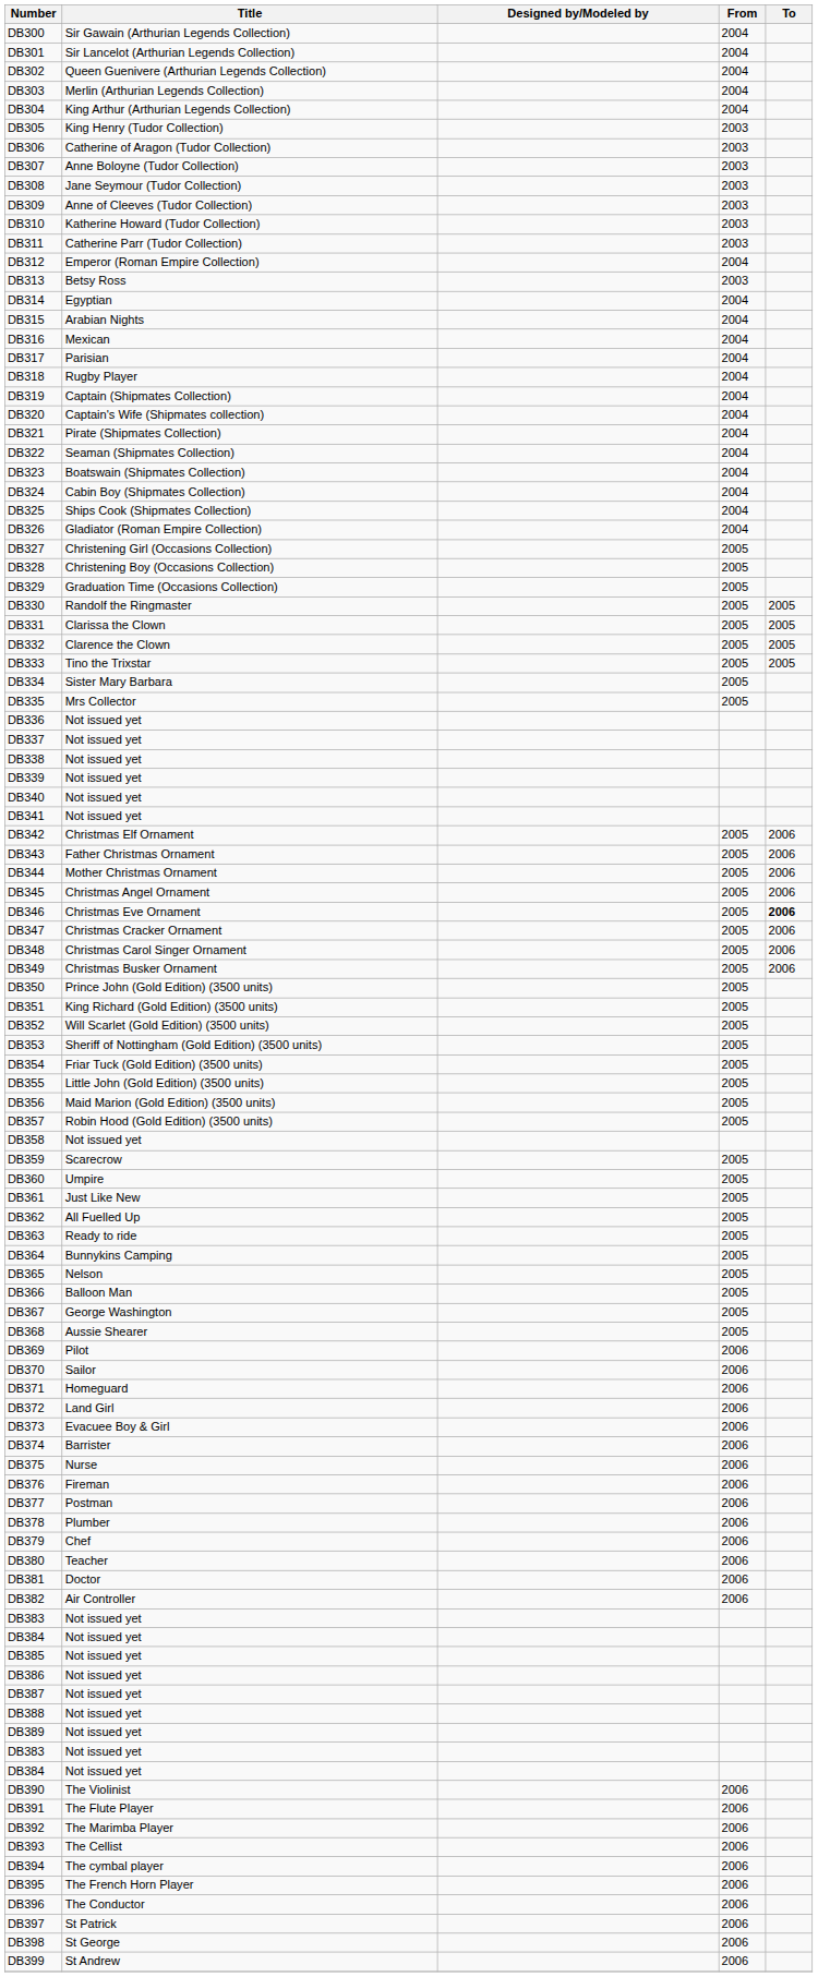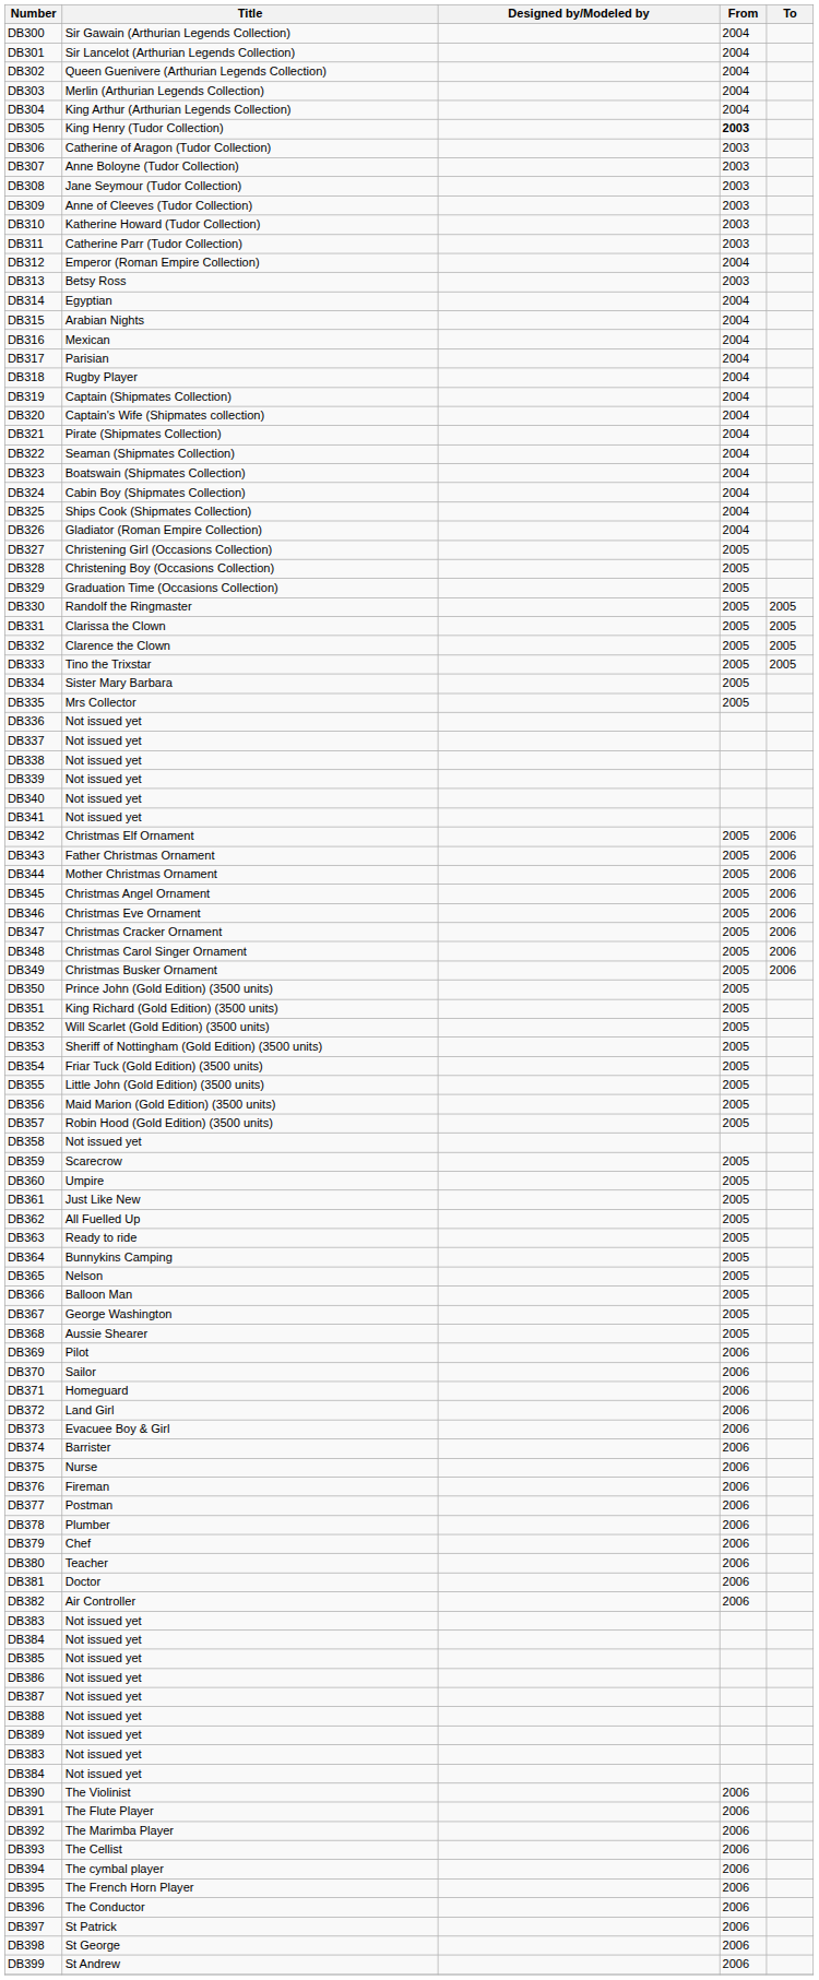DB305 | From: normal -> bold
DB346 | To: bold -> normal
